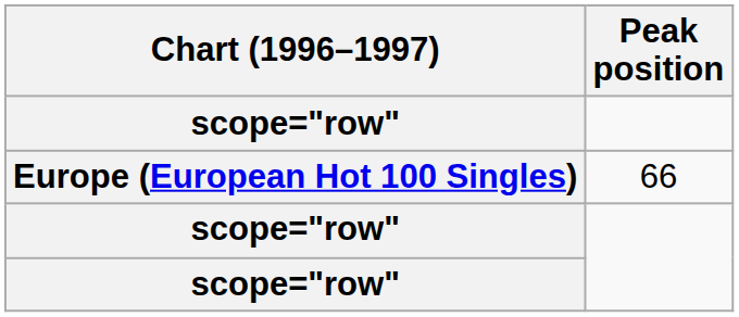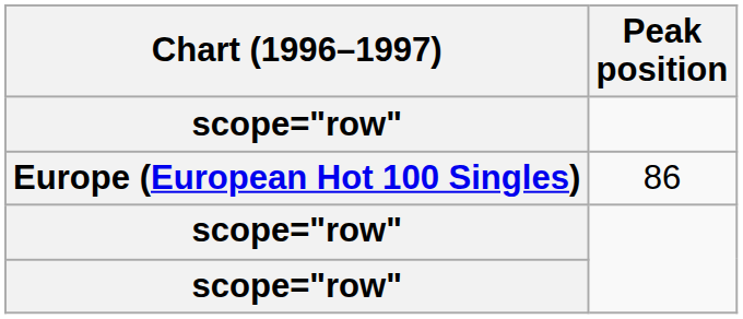Europe (European Hot 100 Singles) | Peak position: 66 -> 86
